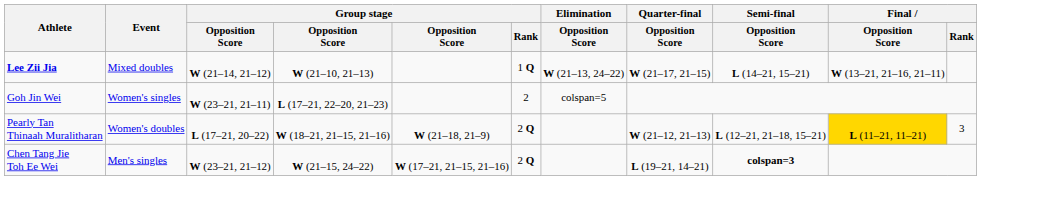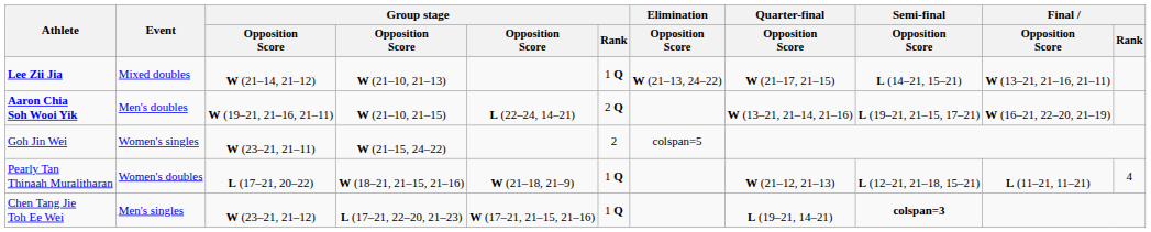+ row: Aaron Chia Soh Wooi Yik | Men's doubles | W (19–21, 21–16, 21–11) | W (21–10, 21–15) | L (22–24, 14–21) | 2 Q | W (13–21, 21–14, 21–16) | L (19–21, 21–15, 17–21) | W (16–21, 22–20, 21–19)
Goh Jin Wei | column 4: L (17–21, 22–20, 21–23) -> W (21–15, 24–22)
Pearly Tan Thinaah Muralitharan | Group stage / Rank: 2 Q -> 1 Q
Pearly Tan Thinaah Muralitharan | Final / Opposition Score: gold background -> no background
Pearly Tan Thinaah Muralitharan | Final / Rank: 3 -> 4
Chen Tang Jie Toh Ee Wei | column 4: W (21–15, 24–22) -> L (17–21, 22–20, 21–23)
Chen Tang Jie Toh Ee Wei | Group stage / Rank: 2 Q -> 1 Q
